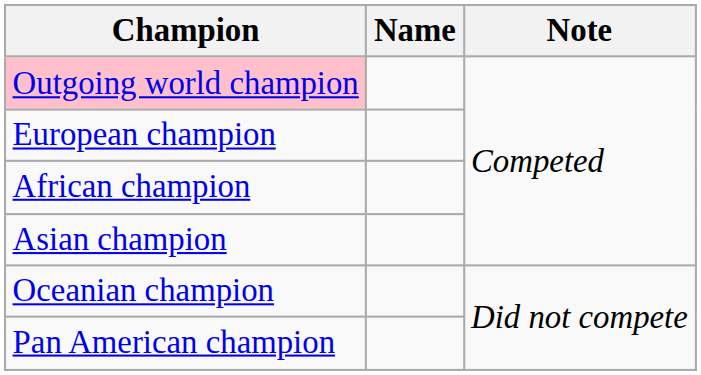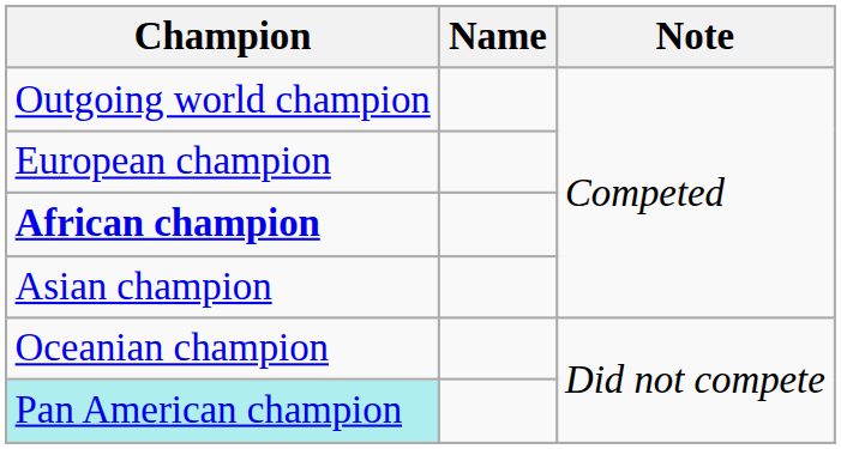Outgoing world champion | Champion: pink background -> no background
African champion | Champion: normal -> bold
Pan American champion | Champion: no background -> paleturquoise background
